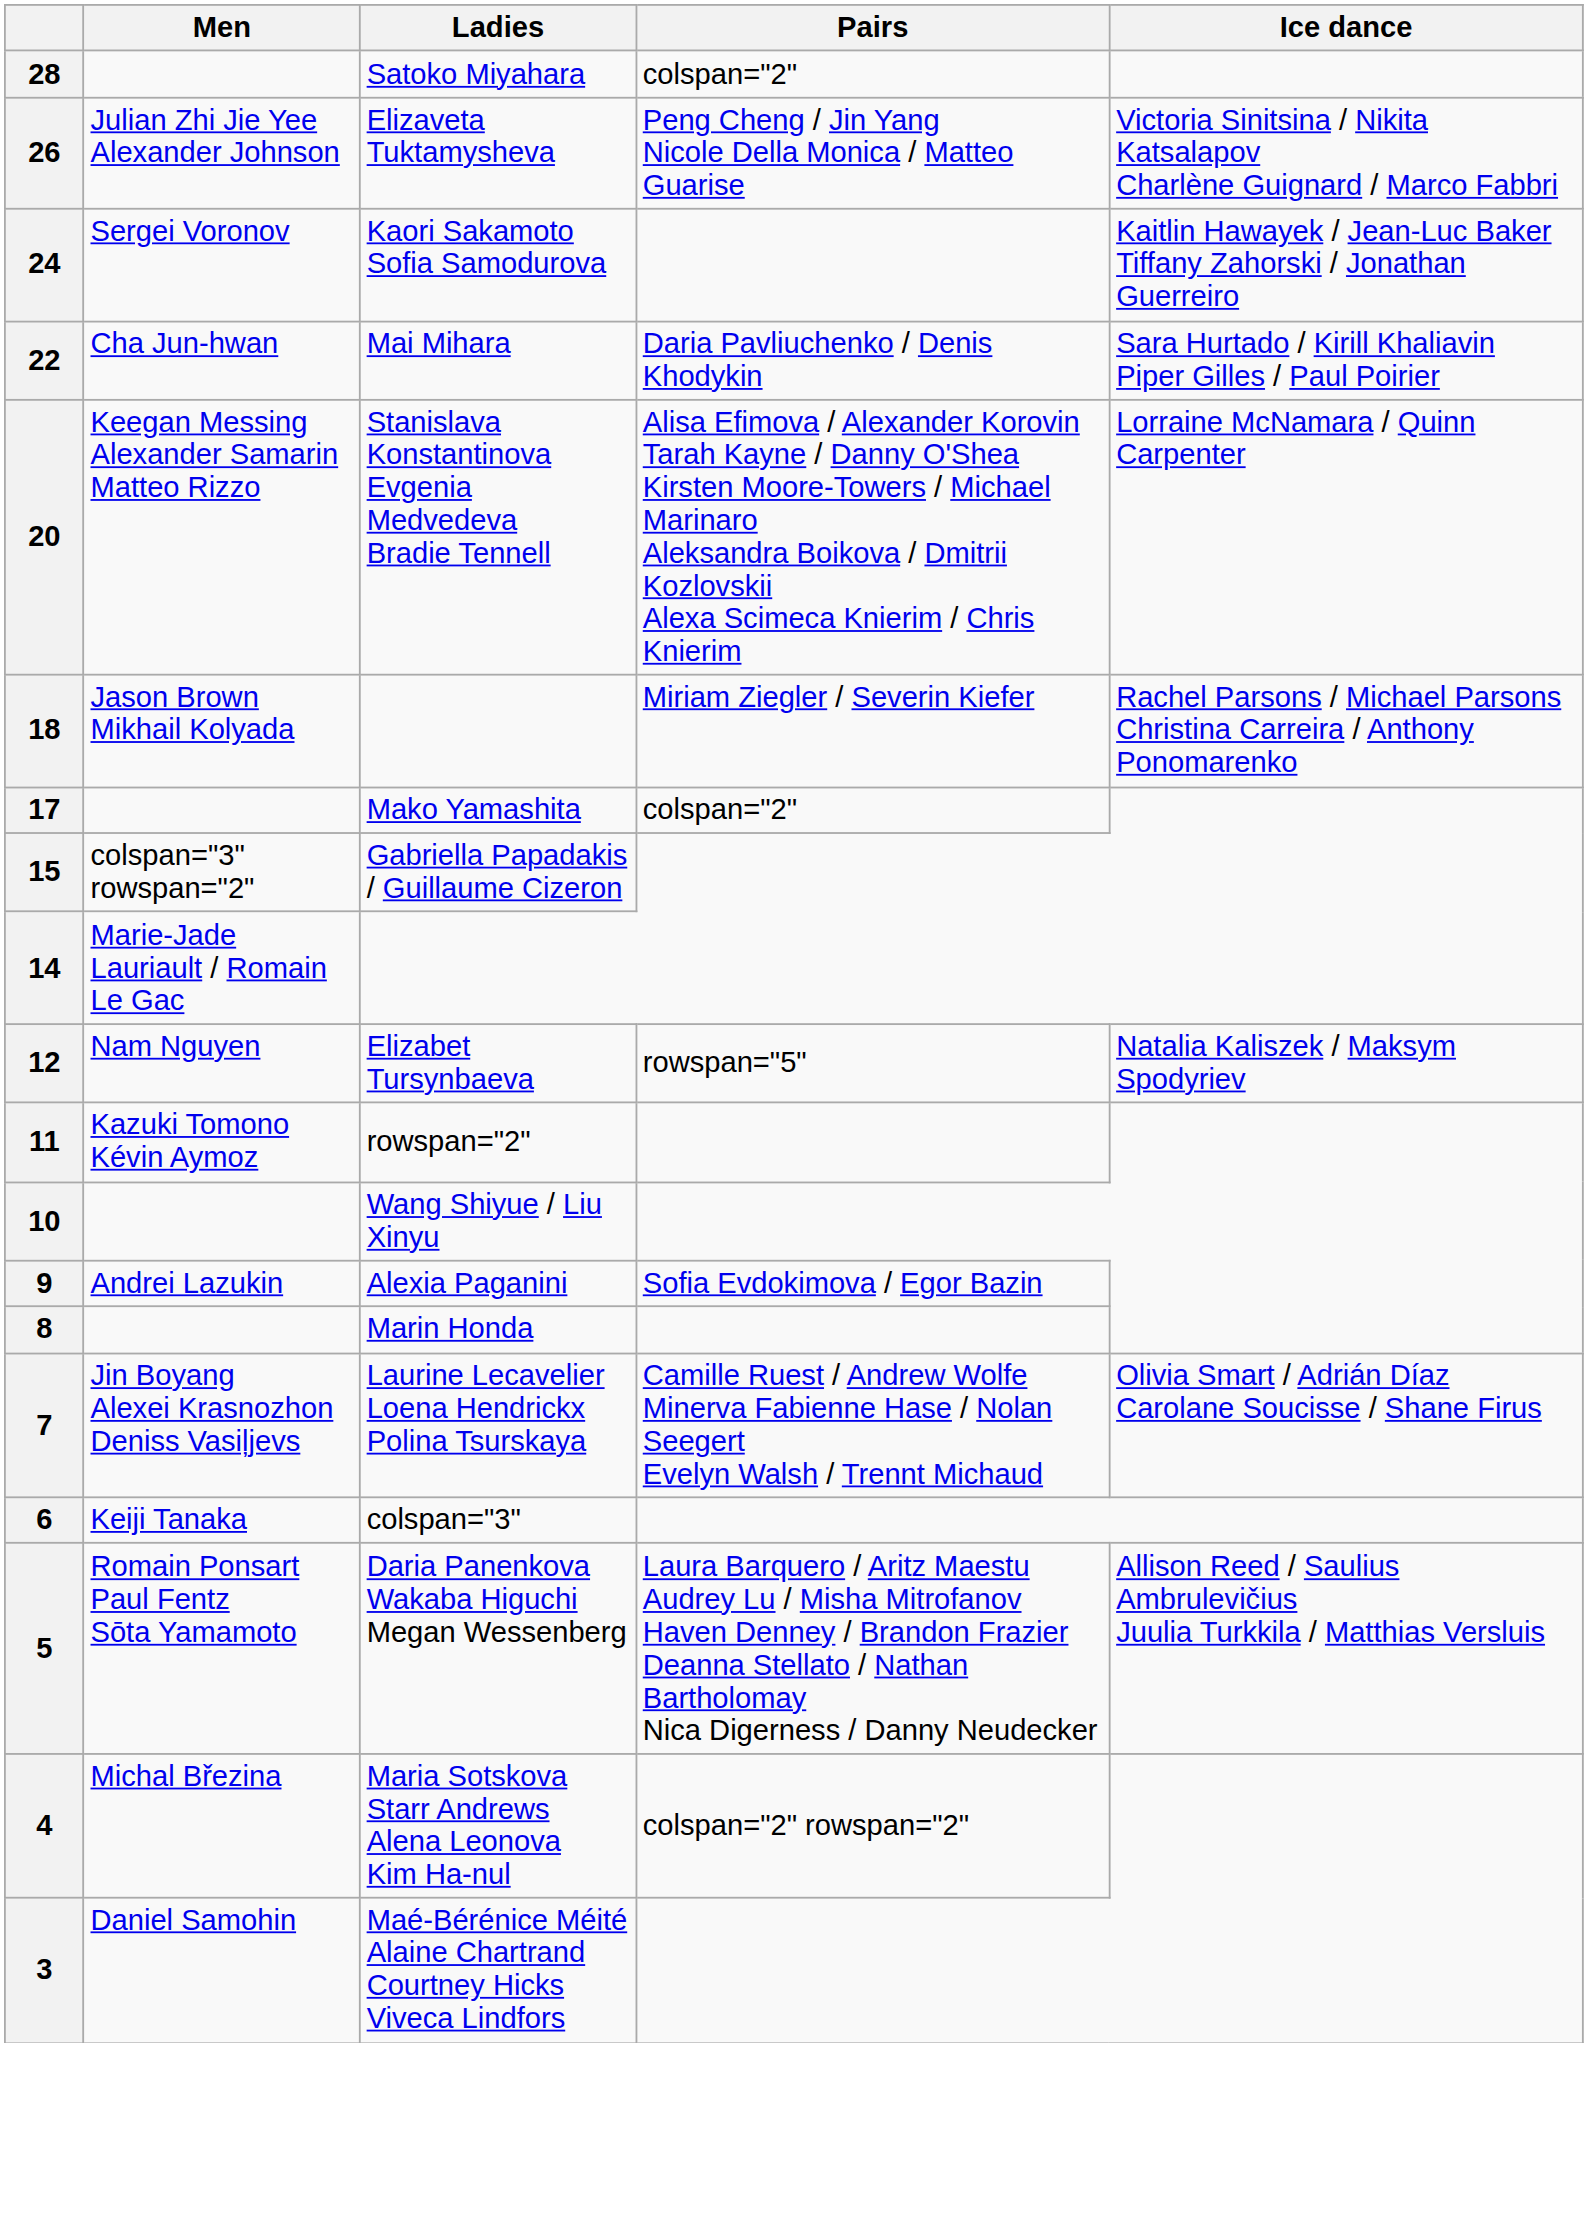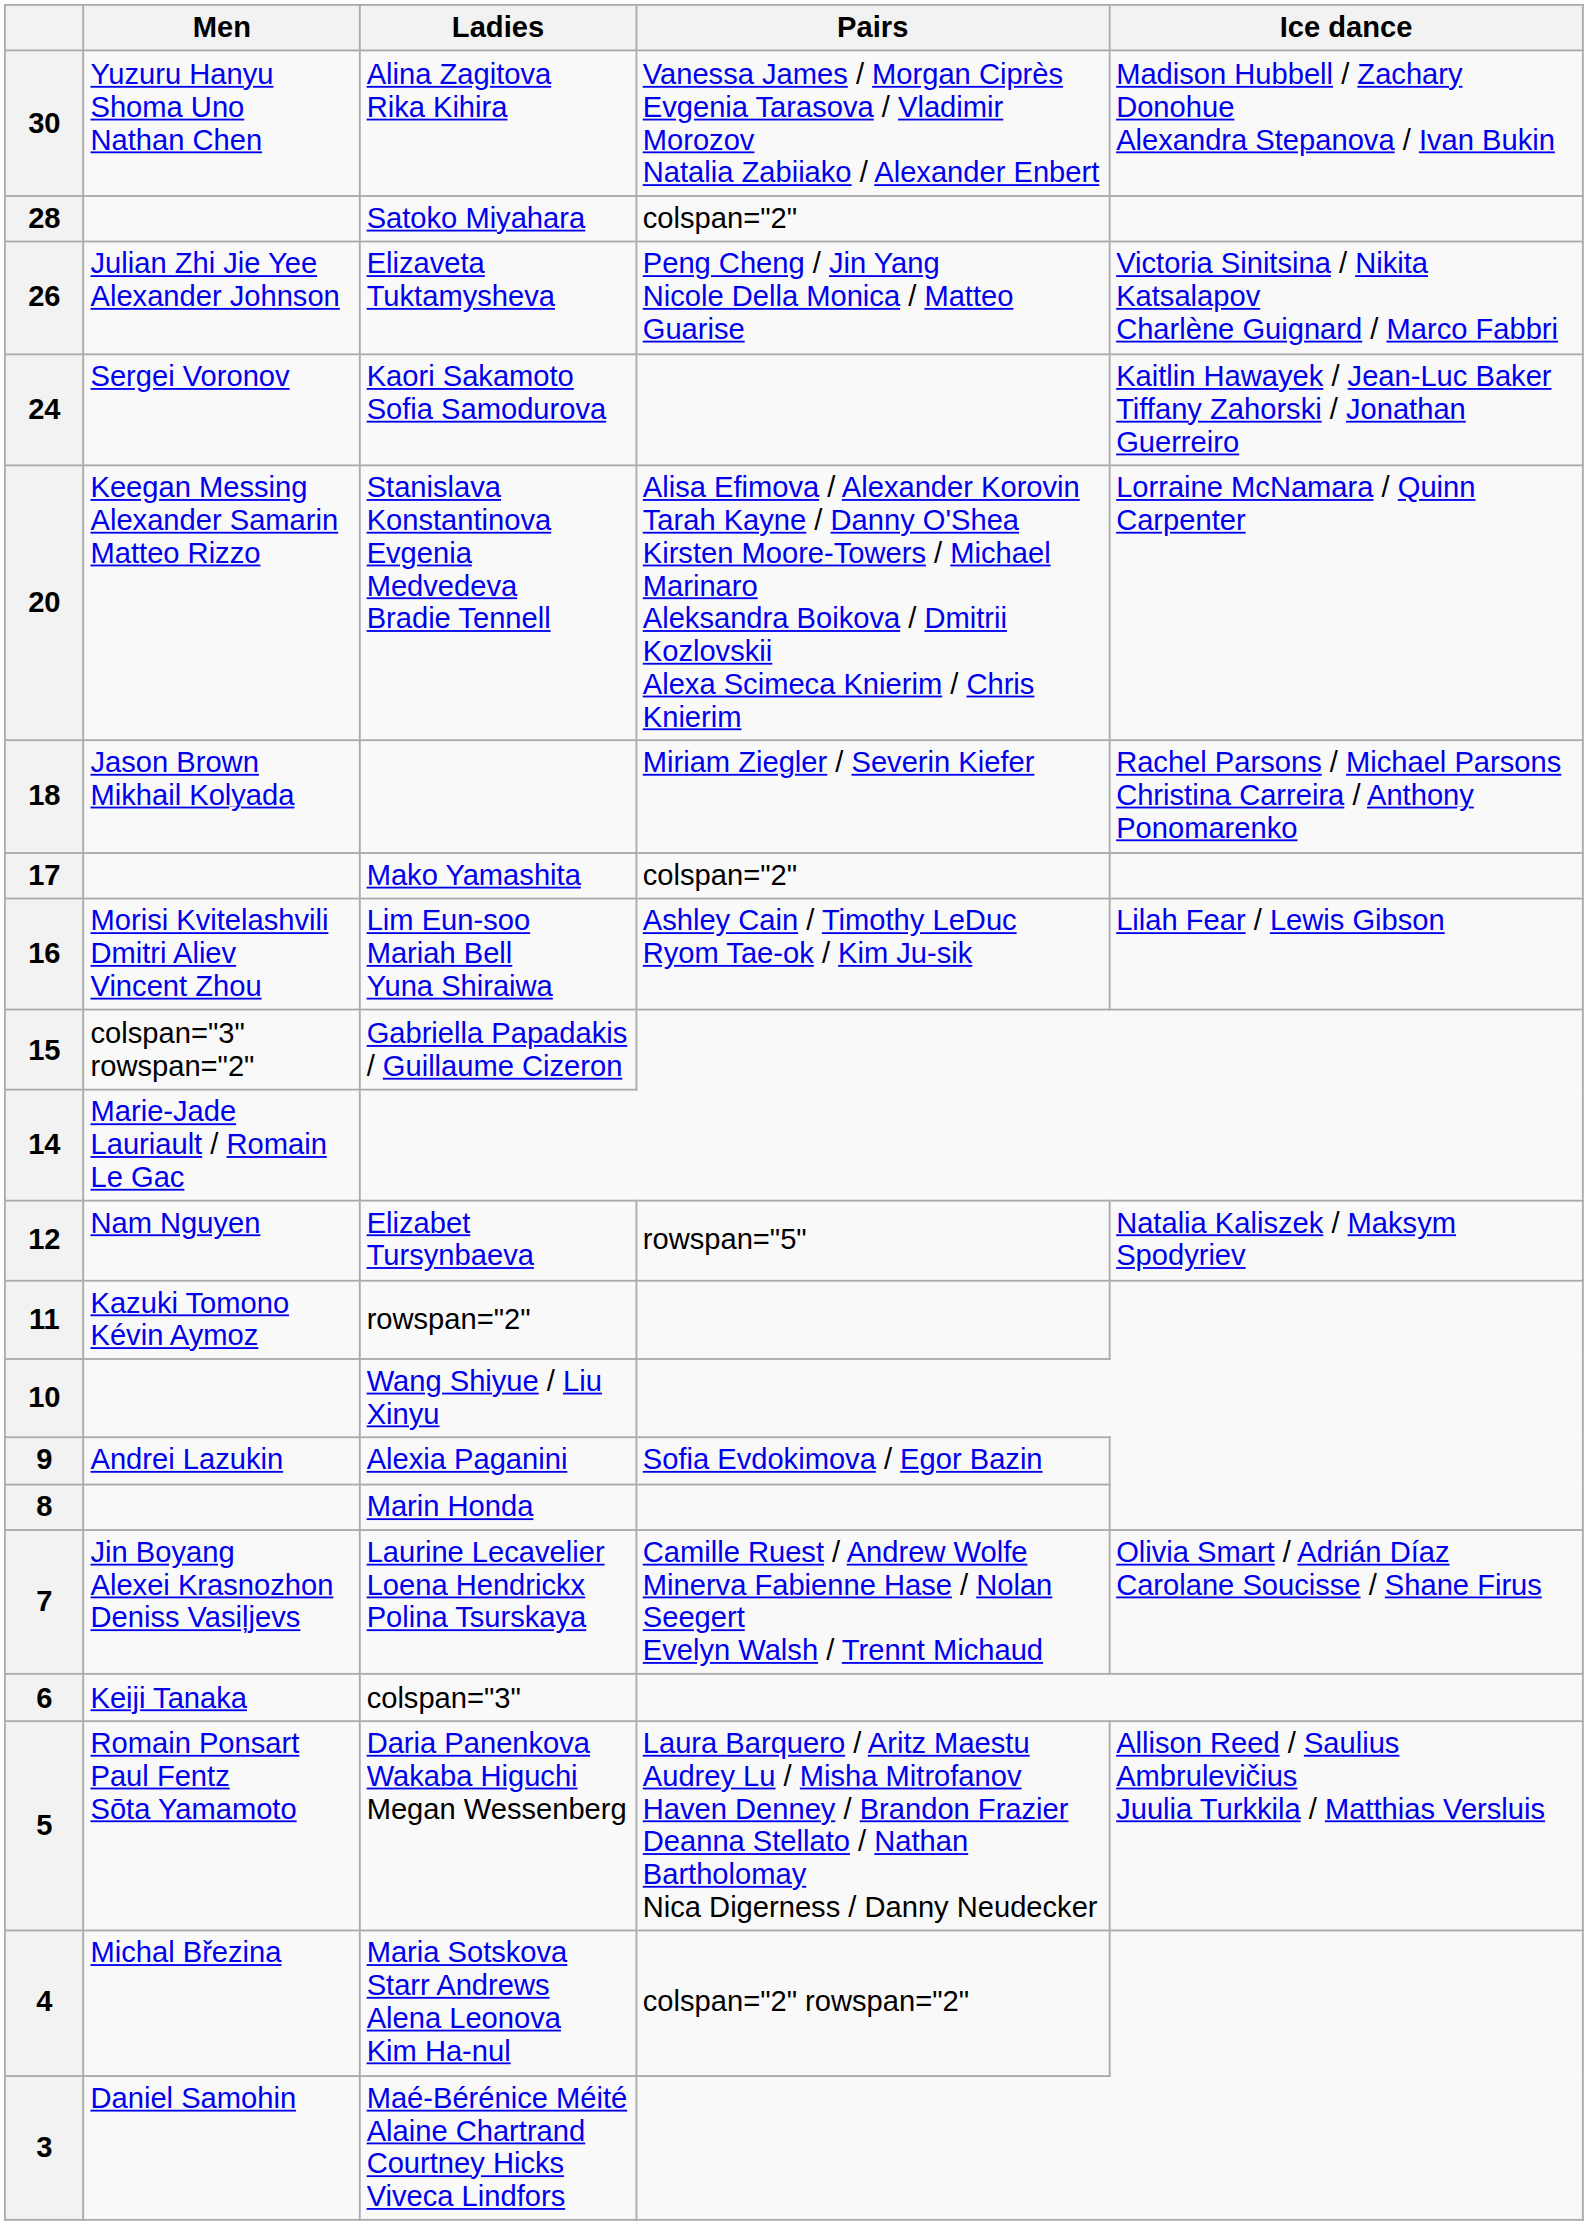+ row: 30 | Yuzuru Hanyu Shoma Uno Nathan Chen | Alina Zagitova Rika Kihira | Vanessa James / Morgan Ciprès Evgenia Tarasova / Vladimir Morozov Natalia Zabiiako / Alexander Enbert | Madison Hubbell / Zachary Donohue Alexandra Stepanova / Ivan Bukin
- row: 22 | Cha Jun-hwan | Mai Mihara | Daria Pavliuchenko / Denis Khodykin | Sara Hurtado / Kirill Khaliavin Piper Gilles / Paul Poirier
+ row: 16 | Morisi Kvitelashvili Dmitri Aliev Vincent Zhou | Lim Eun-soo Mariah Bell Yuna Shiraiwa | Ashley Cain / Timothy LeDuc Ryom Tae-ok / Kim Ju-sik | Lilah Fear / Lewis Gibson
